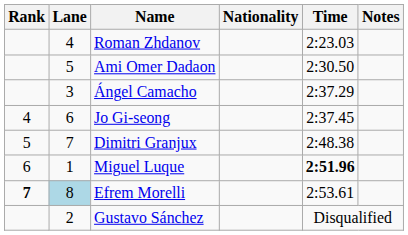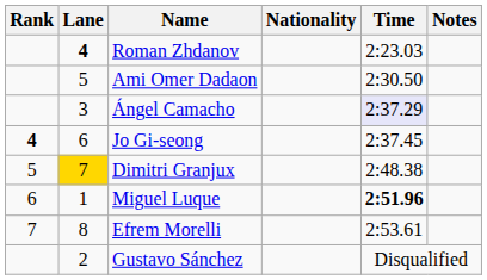Roman Zhdanov | Lane: normal -> bold
Ángel Camacho | Time: no background -> lavender background
Jo Gi-seong | Rank: normal -> bold
Dimitri Granjux | Lane: no background -> gold background
Efrem Morelli | Rank: bold -> normal
Efrem Morelli | Lane: lightblue background -> no background
